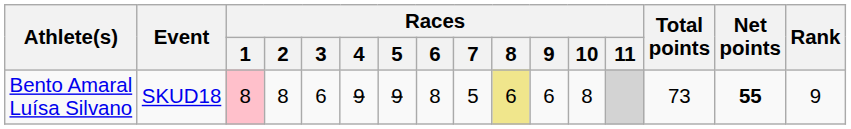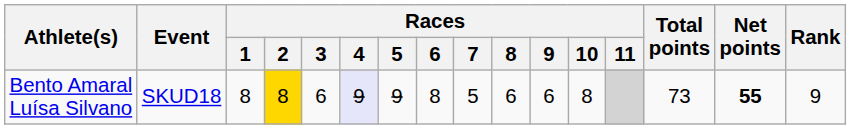Bento Amaral Luísa Silvano | Races / 1: pink background -> no background
Bento Amaral Luísa Silvano | Races / 2: no background -> gold background
Bento Amaral Luísa Silvano | Races / 4: no background -> lavender background
Bento Amaral Luísa Silvano | Races / 8: khaki background -> no background
